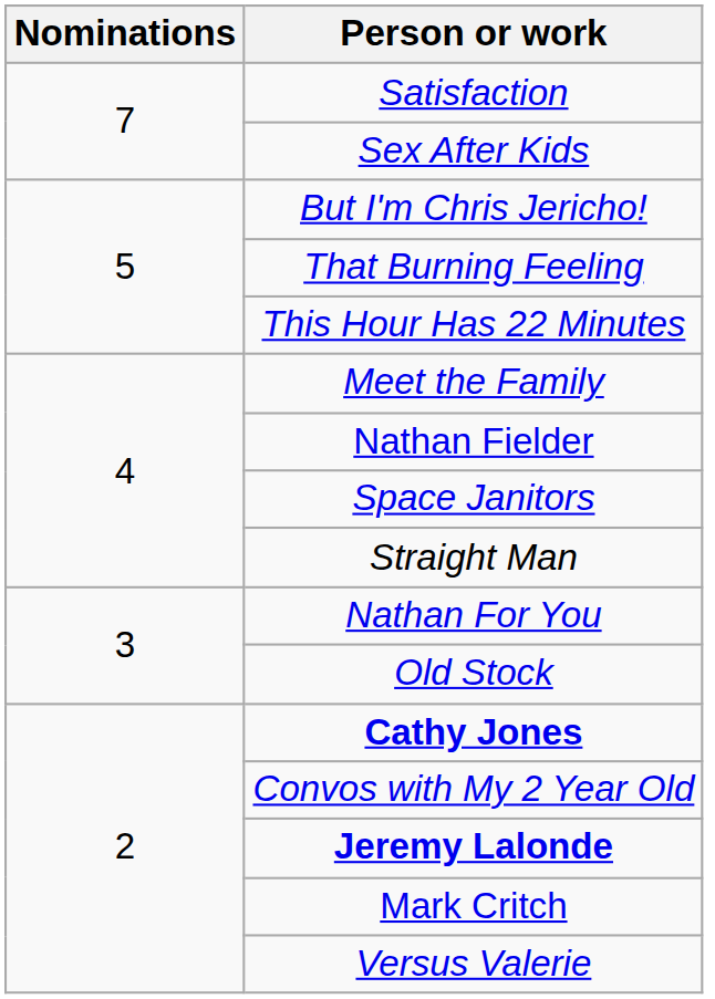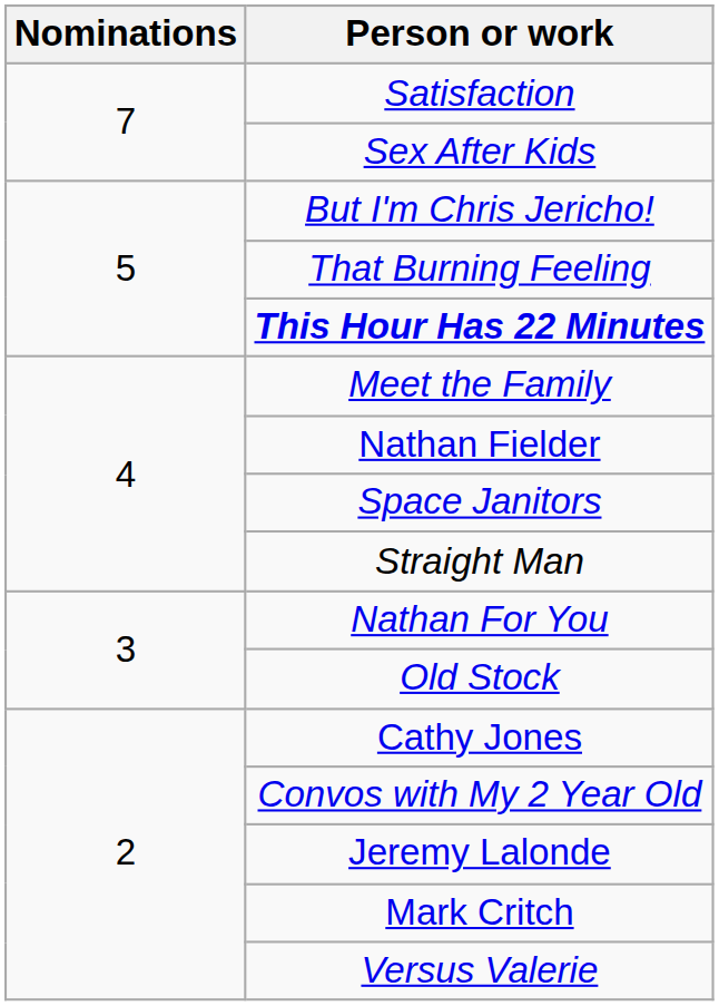This Hour Has 22 Minutes | Person or work: normal -> bold
Cathy Jones | Person or work: bold -> normal
Jeremy Lalonde | Person or work: bold -> normal
